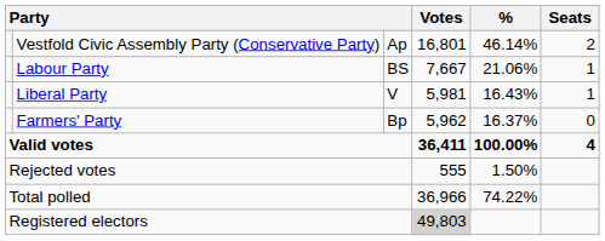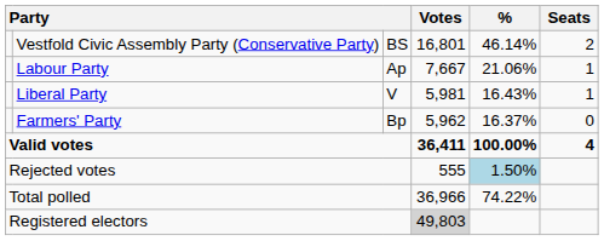Vestfold Civic Assembly Party (Conservative Party) | column 3: Ap -> BS
Labour Party | column 3: BS -> Ap
Rejected votes | %: no background -> lightblue background
